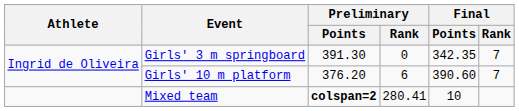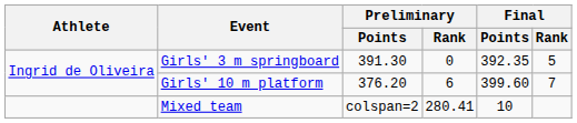Girls' 3 m springboard | Final / Points: 342.35 -> 392.35
Girls' 3 m springboard | Final / Rank: 7 -> 5
Girls' 10 m platform | Final / Points: 390.60 -> 399.60
Mixed team | Preliminary / Points: bold -> normal
